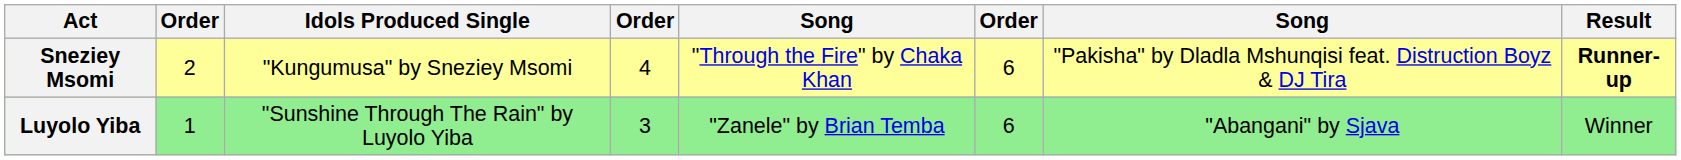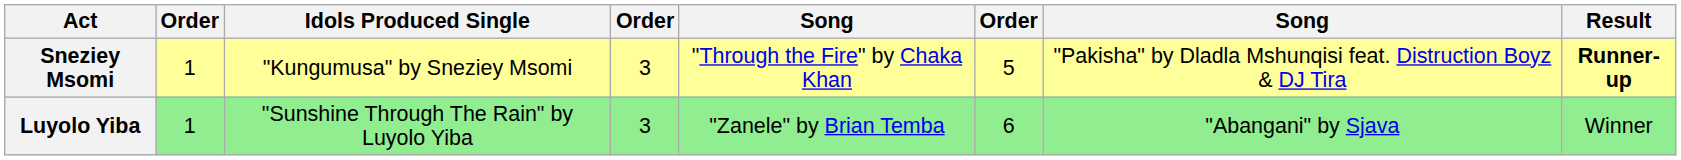Sneziey Msomi | column 2: 2 -> 1
Sneziey Msomi | column 4: 4 -> 3
Sneziey Msomi | column 6: 6 -> 5
